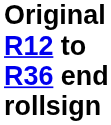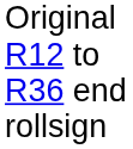row 1 | column 1: bold -> normal
